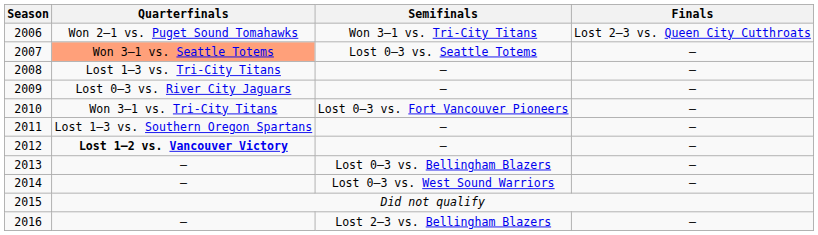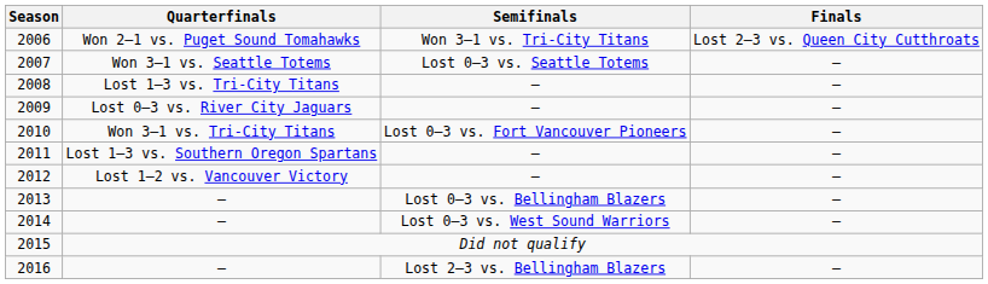2007 | Quarterfinals: lightsalmon background -> no background
2012 | Quarterfinals: bold -> normal
